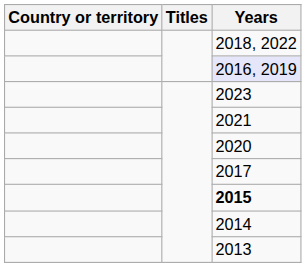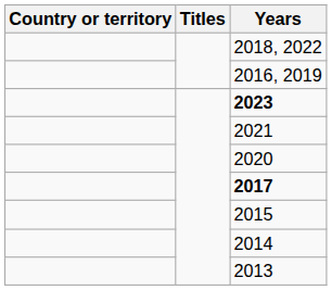2016, 2019 | Years: lavender background -> no background
2023 | Years: normal -> bold
2017 | Years: normal -> bold
2015 | Years: bold -> normal
